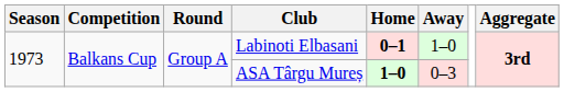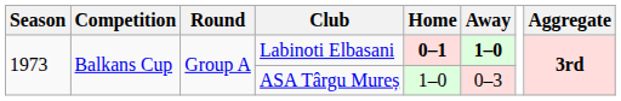Labinoti Elbasani | Away: normal -> bold
ASA Târgu Mureș | Home: bold -> normal
